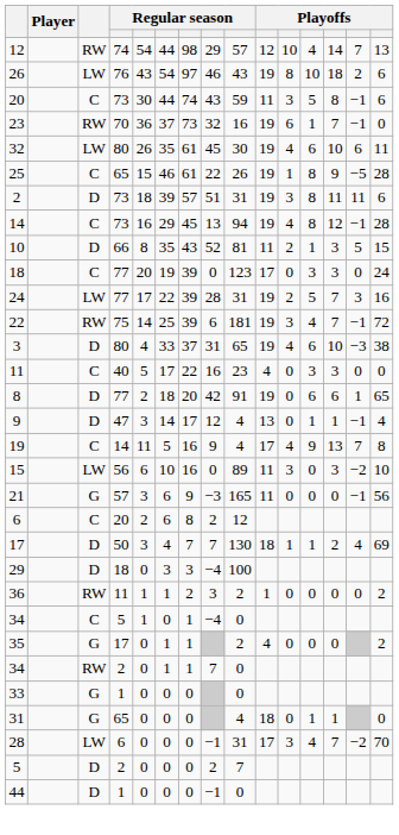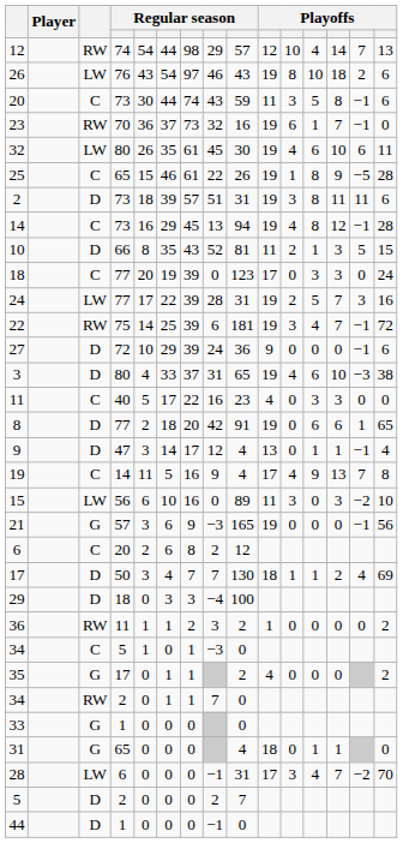+ row: 27 | D | 72 | 10 | 29 | 39 | 24 | 36 | 9 | 0 | 0 | 0 | −1 | 6
21 | column 10: 11 -> 19
34 / 5 | column 8: −4 -> −3
